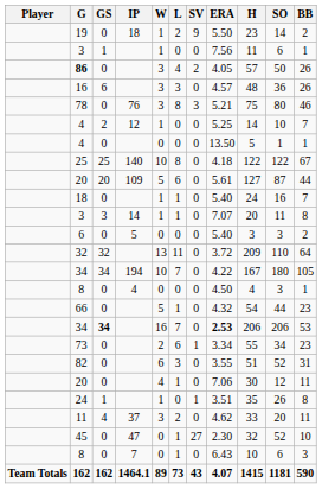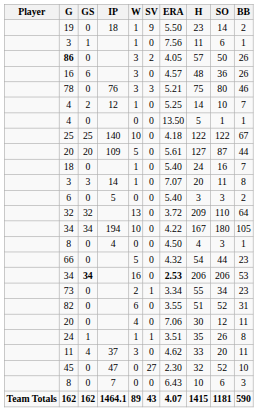- column: L | 2 | 0 | 4 | 3 | 8 | 0 | 0 | 8 | 6 | 1 | 1 | 0 | 11 | 7 | 0 | 1 | 7 | 6 | 3 | 1 | 0 | 2 | 1 | 1 | 73
